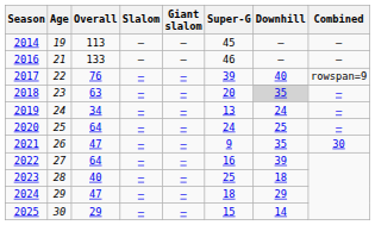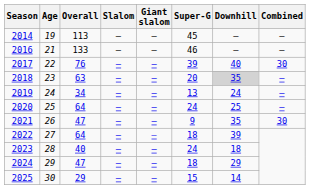2017 | Combined: rowspan=9 -> 30
2022 | Super-G: 16 -> 18
2023 | Super-G: 25 -> 24
